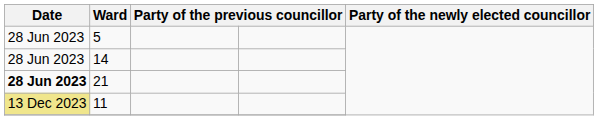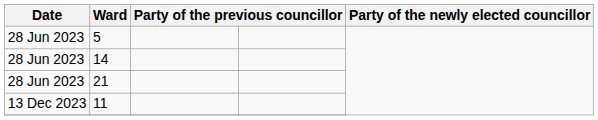21 | Date: bold -> normal
11 | Date: khaki background -> no background
